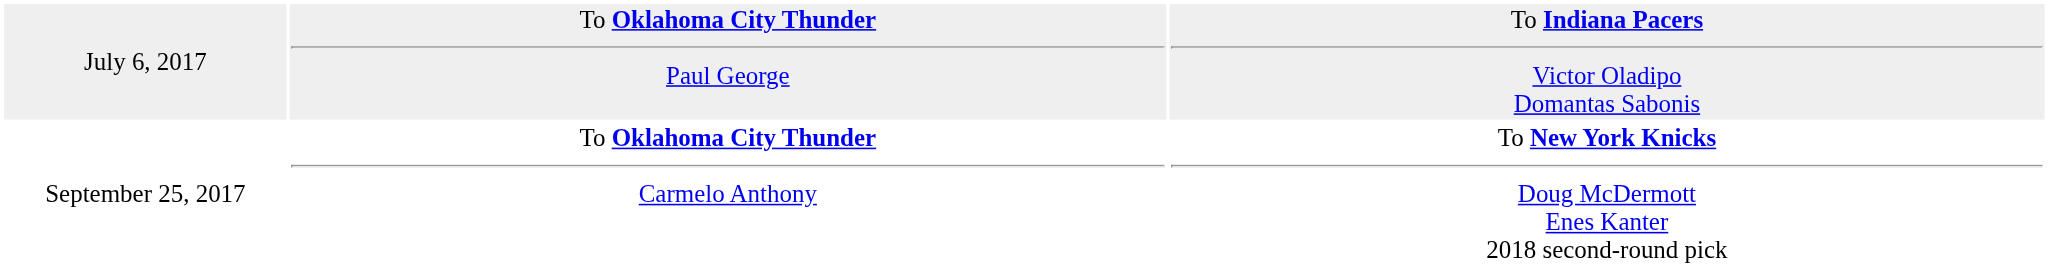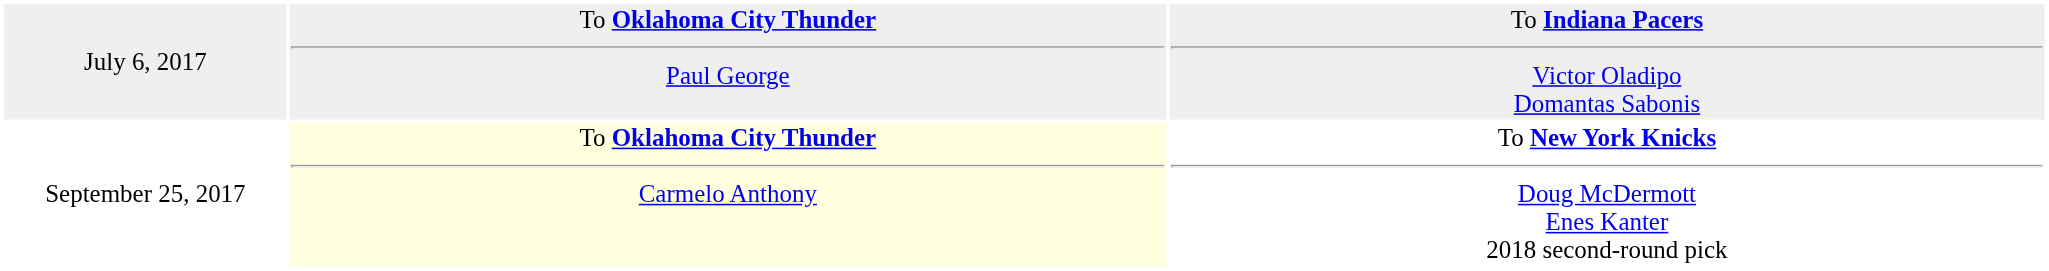September 25, 2017 | column 2: no background -> lightyellow background
